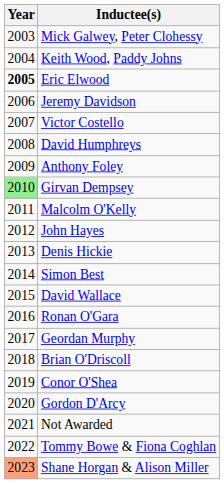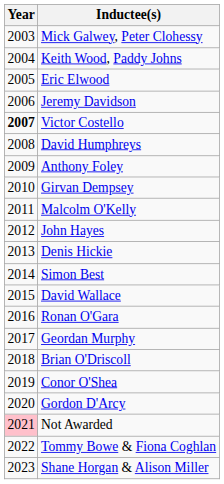Eric Elwood | Year: bold -> normal
Victor Costello | Year: normal -> bold
Girvan Dempsey | Year: lightgreen background -> no background
Not Awarded | Year: no background -> pink background
Shane Horgan & Alison Miller | Year: lightsalmon background -> no background
